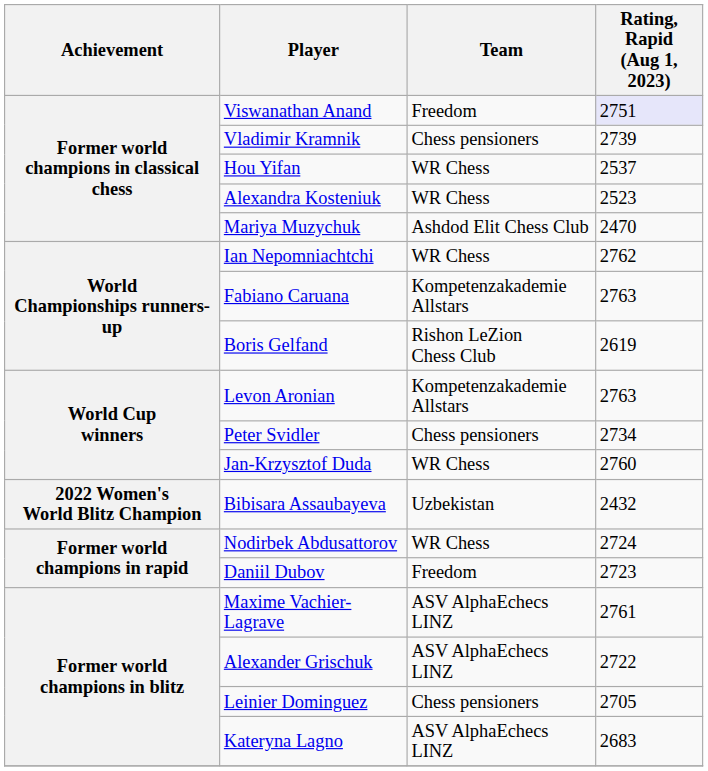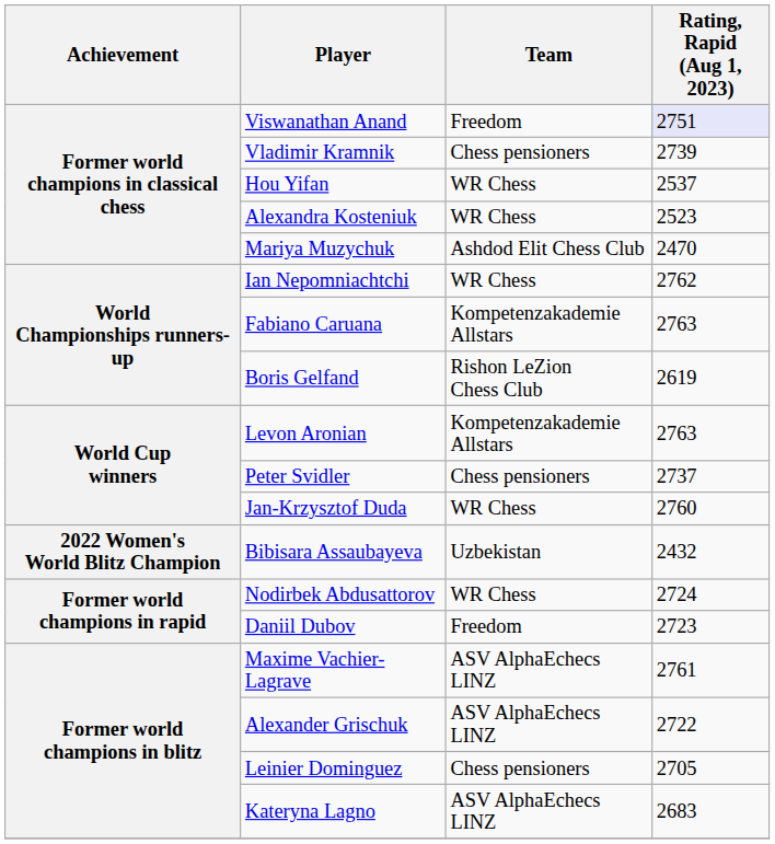Peter Svidler | Rating, Rapid (Aug 1, 2023): 2734 -> 2737
